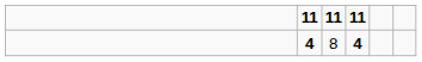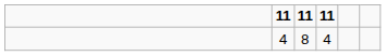row 2 | column 2: bold -> normal
row 2 | column 4: bold -> normal
